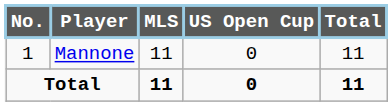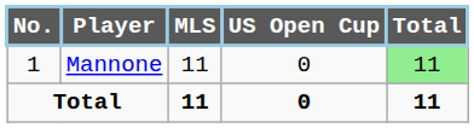1 | Total: no background -> lightgreen background
